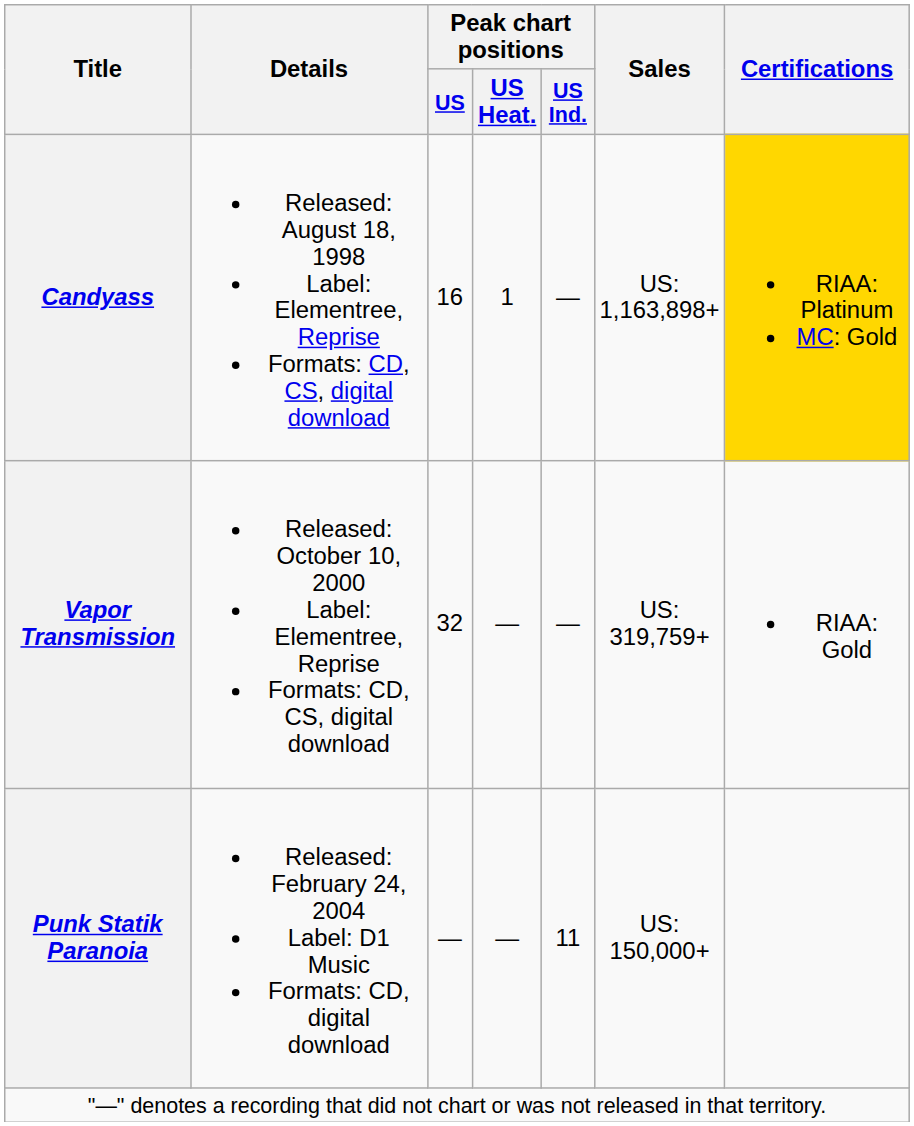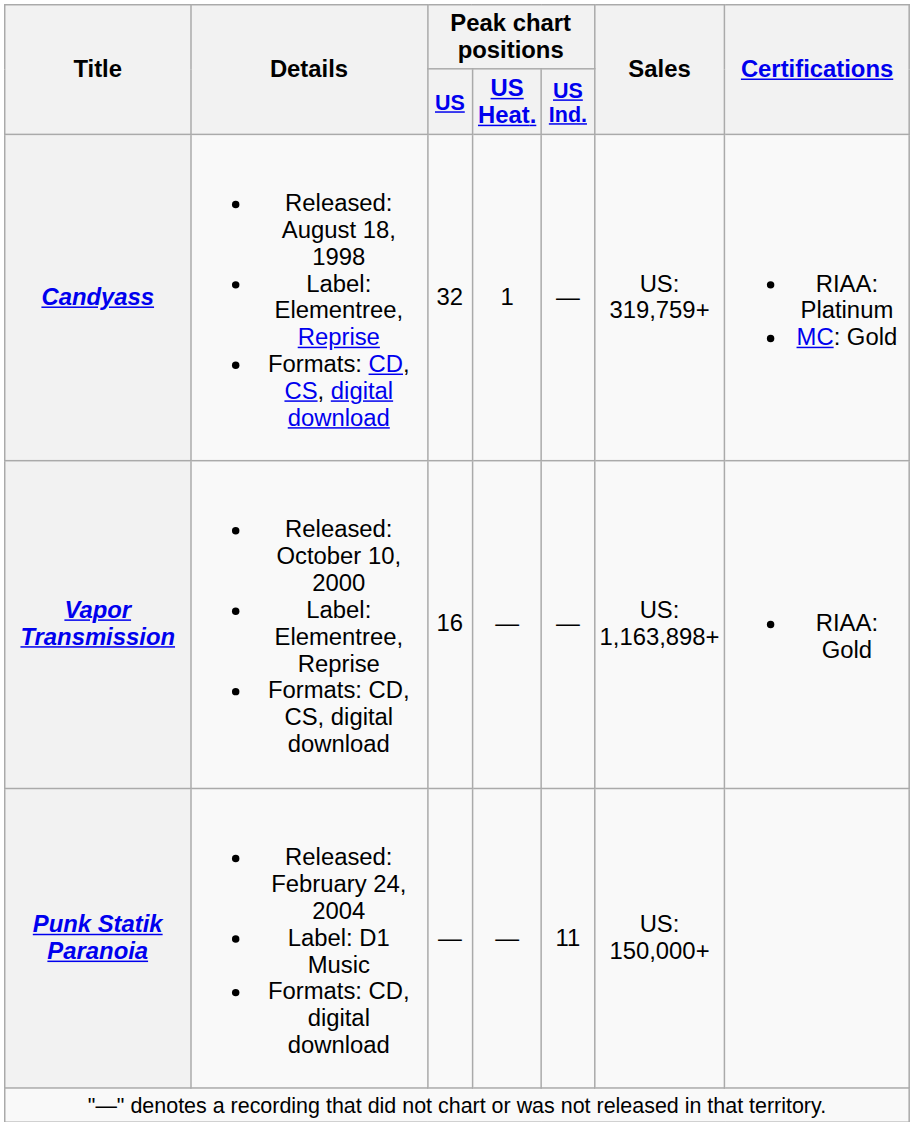Candyass | Peak chart positions / US: 16 -> 32
Candyass | Sales: US: 1,163,898+ -> US: 319,759+
Candyass | Certifications: gold background -> no background
Vapor Transmission | Peak chart positions / US: 32 -> 16
Vapor Transmission | Sales: US: 319,759+ -> US: 1,163,898+
